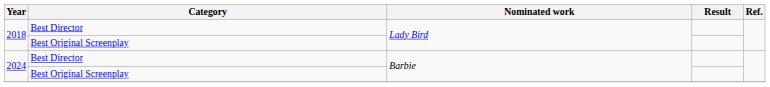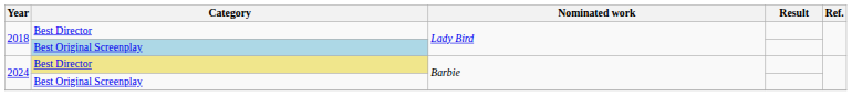2018 / Best Original Screenplay | Category: no background -> lightblue background
2024 / Best Director | Category: no background -> khaki background
